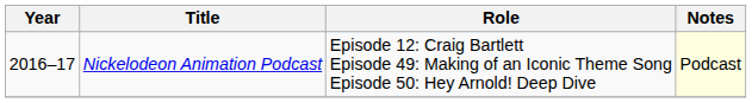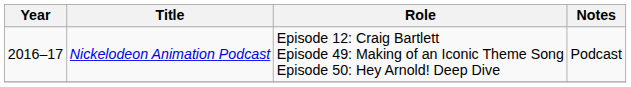Nickelodeon Animation Podcast | Notes: lightyellow background -> no background
